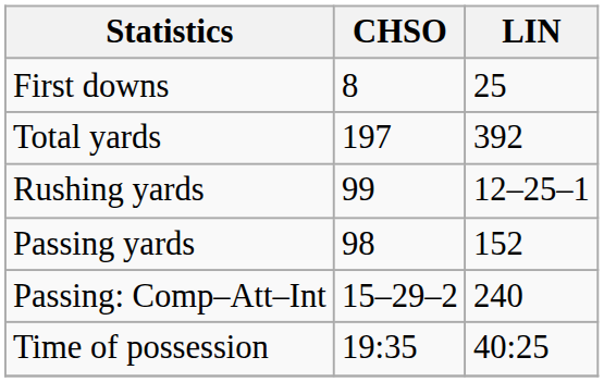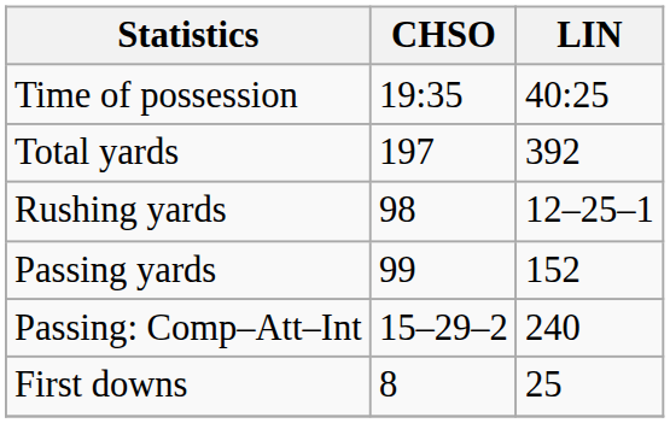rows swapped: First downs <-> Time of possession
Rushing yards | CHSO: 99 -> 98
Passing yards | CHSO: 98 -> 99
